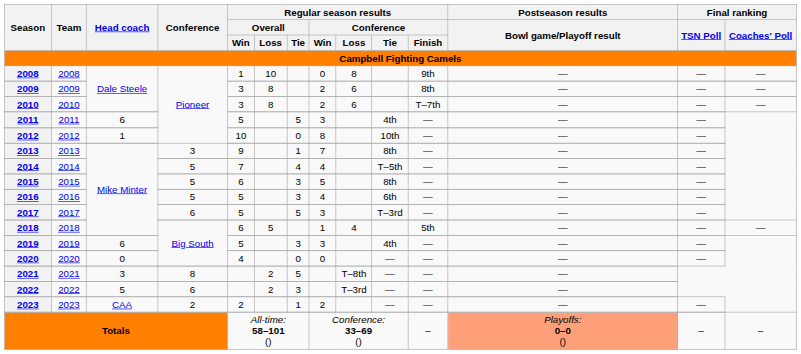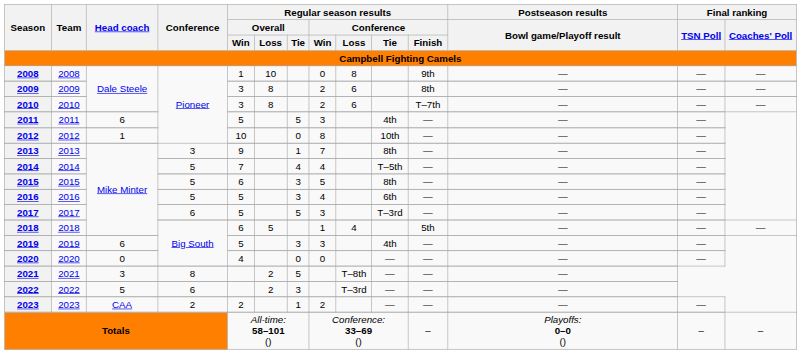Totals | Postseason results / Bowl game/Playoff result: lightsalmon background -> no background
